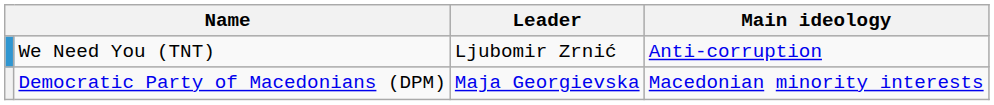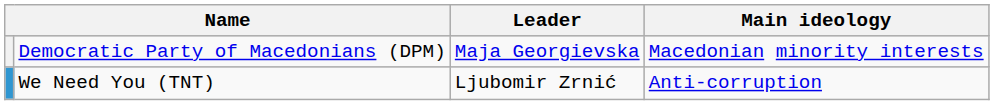rows swapped: Democratic Party of Macedonians (DPM) <-> We Need You (TNT)
